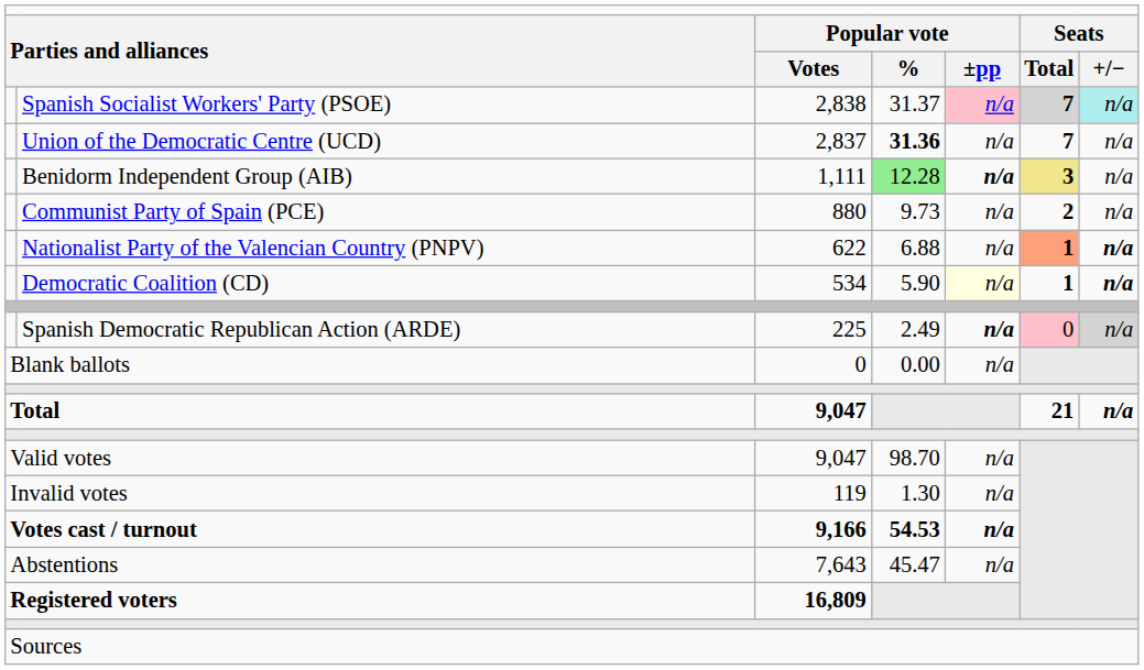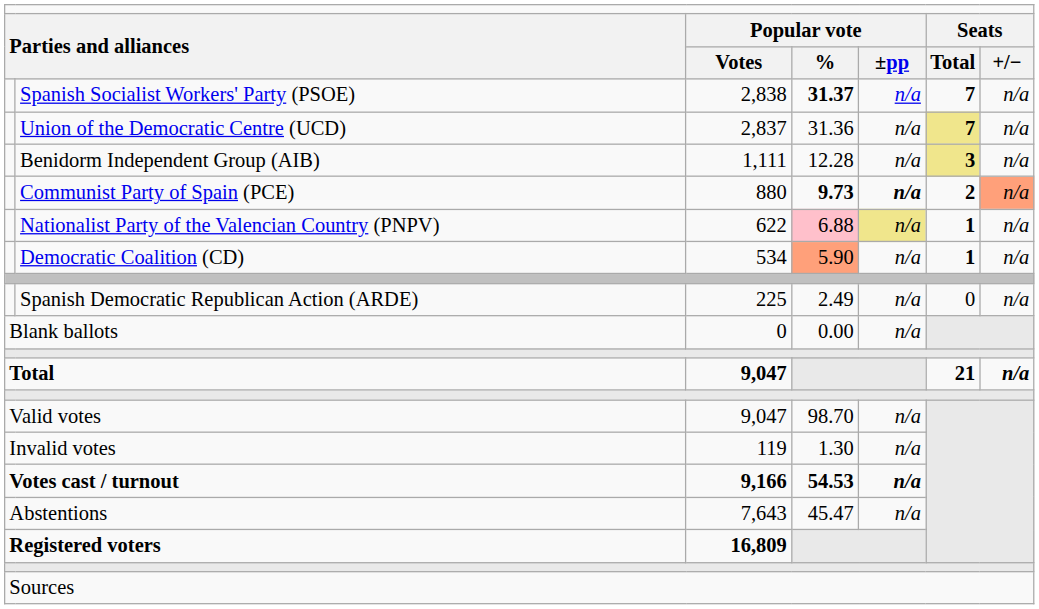Spanish Socialist Workers' Party (PSOE) | column 4: normal -> bold
Spanish Socialist Workers' Party (PSOE) | column 5: pink background -> no background
Spanish Socialist Workers' Party (PSOE) | column 6: lightgrey background -> no background
Spanish Socialist Workers' Party (PSOE) | column 7: paleturquoise background -> no background
Union of the Democratic Centre (UCD) | column 4: bold -> normal
Union of the Democratic Centre (UCD) | column 6: no background -> khaki background
Benidorm Independent Group (AIB) | column 4: lightgreen background -> no background
Benidorm Independent Group (AIB) | column 5: bold -> normal
Communist Party of Spain (PCE) | column 4: normal -> bold
Communist Party of Spain (PCE) | column 5: normal -> bold
Communist Party of Spain (PCE) | column 7: no background -> lightsalmon background
Nationalist Party of the Valencian Country (PNPV) | column 4: no background -> pink background
Nationalist Party of the Valencian Country (PNPV) | column 5: no background -> khaki background
Nationalist Party of the Valencian Country (PNPV) | column 6: lightsalmon background -> no background
Nationalist Party of the Valencian Country (PNPV) | column 7: bold -> normal
Democratic Coalition (CD) | column 4: no background -> lightsalmon background
Democratic Coalition (CD) | column 5: lightyellow background -> no background
Democratic Coalition (CD) | column 7: bold -> normal
Spanish Democratic Republican Action (ARDE) | column 5: bold -> normal
Spanish Democratic Republican Action (ARDE) | column 6: pink background -> no background
Spanish Democratic Republican Action (ARDE) | column 7: lightgrey background -> no background
